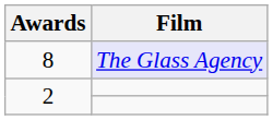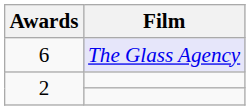row 2 | Awards: 8 -> 6
